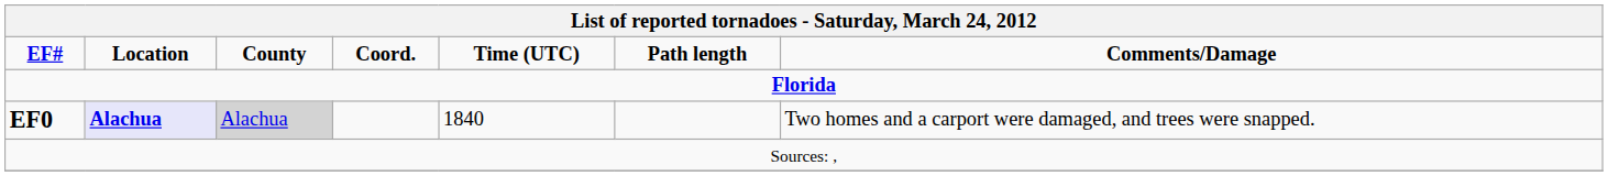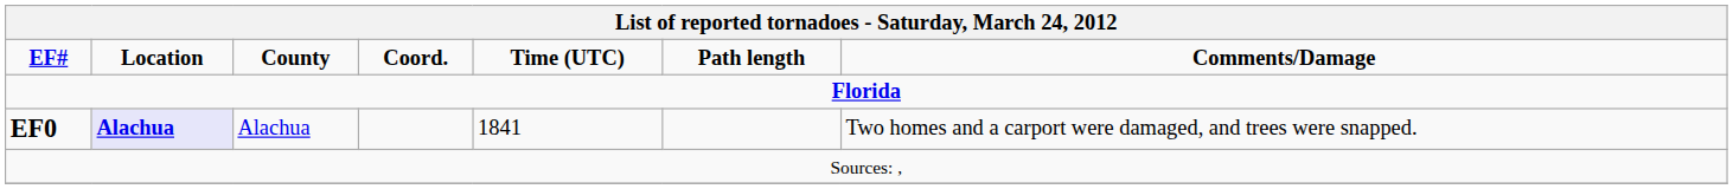EF0 | County: lightgrey background -> no background
EF0 | Time (UTC): 1840 -> 1841
